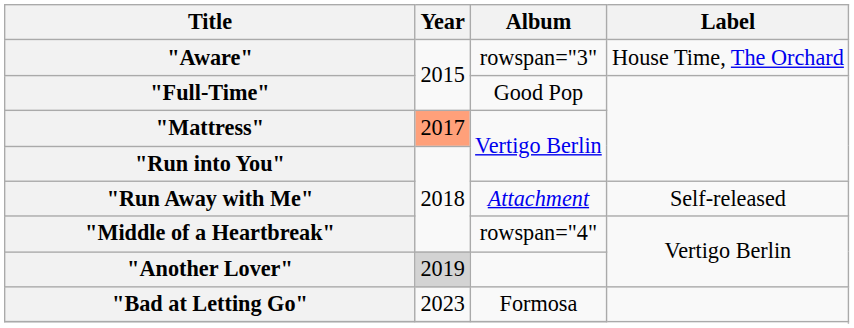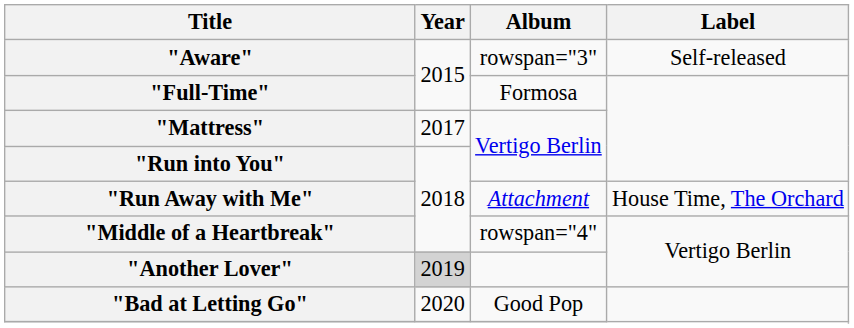"Aware" | Label: House Time, The Orchard -> Self-released
"Full-Time" | Album: Good Pop -> Formosa
"Mattress" | Year: lightsalmon background -> no background
"Run Away with Me" | Label: Self-released -> House Time, The Orchard
"Bad at Letting Go" | Year: 2023 -> 2020
"Bad at Letting Go" | Album: Formosa -> Good Pop
